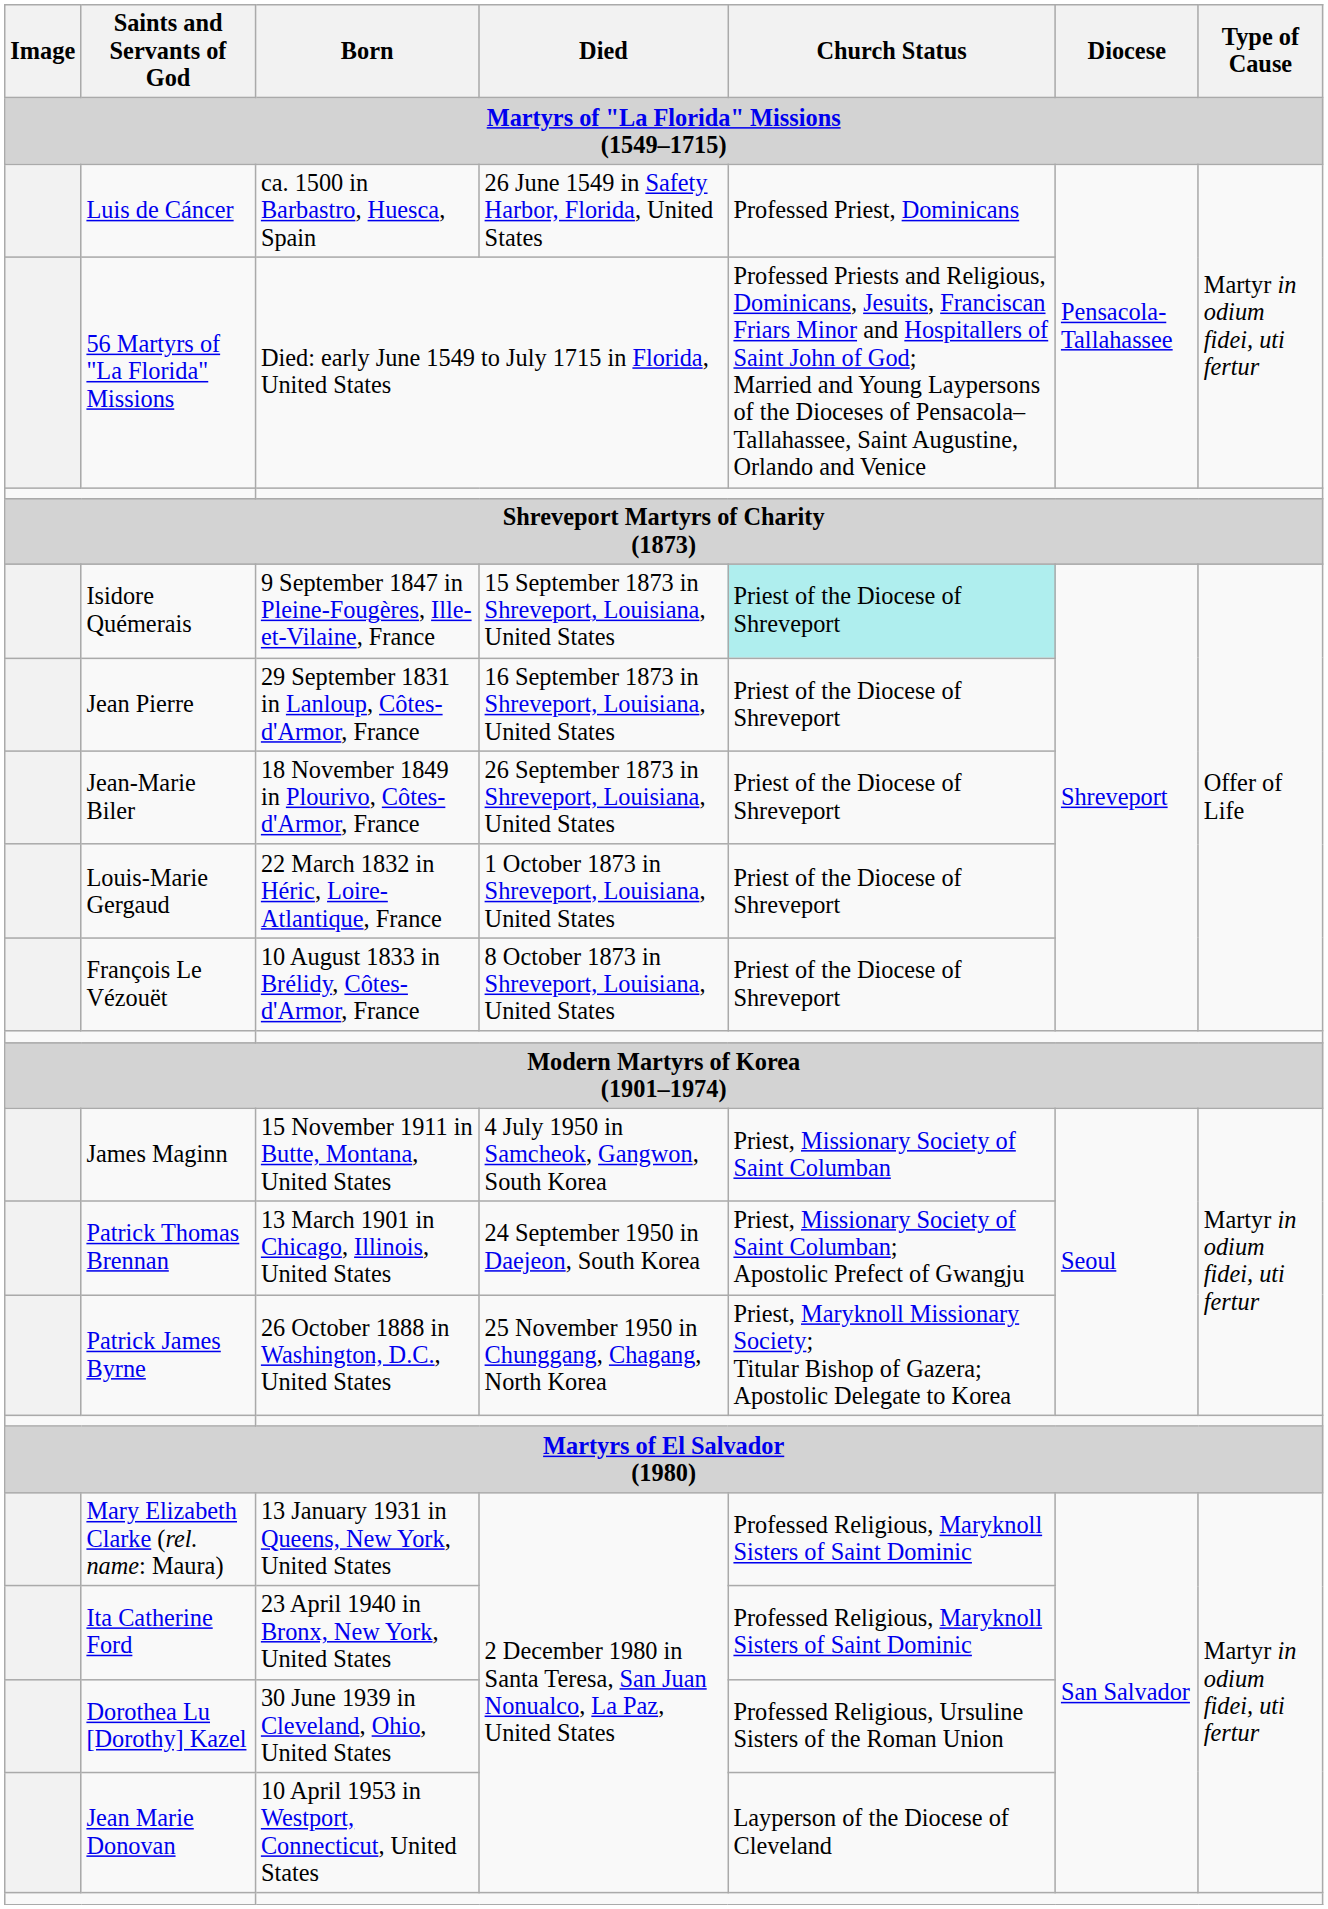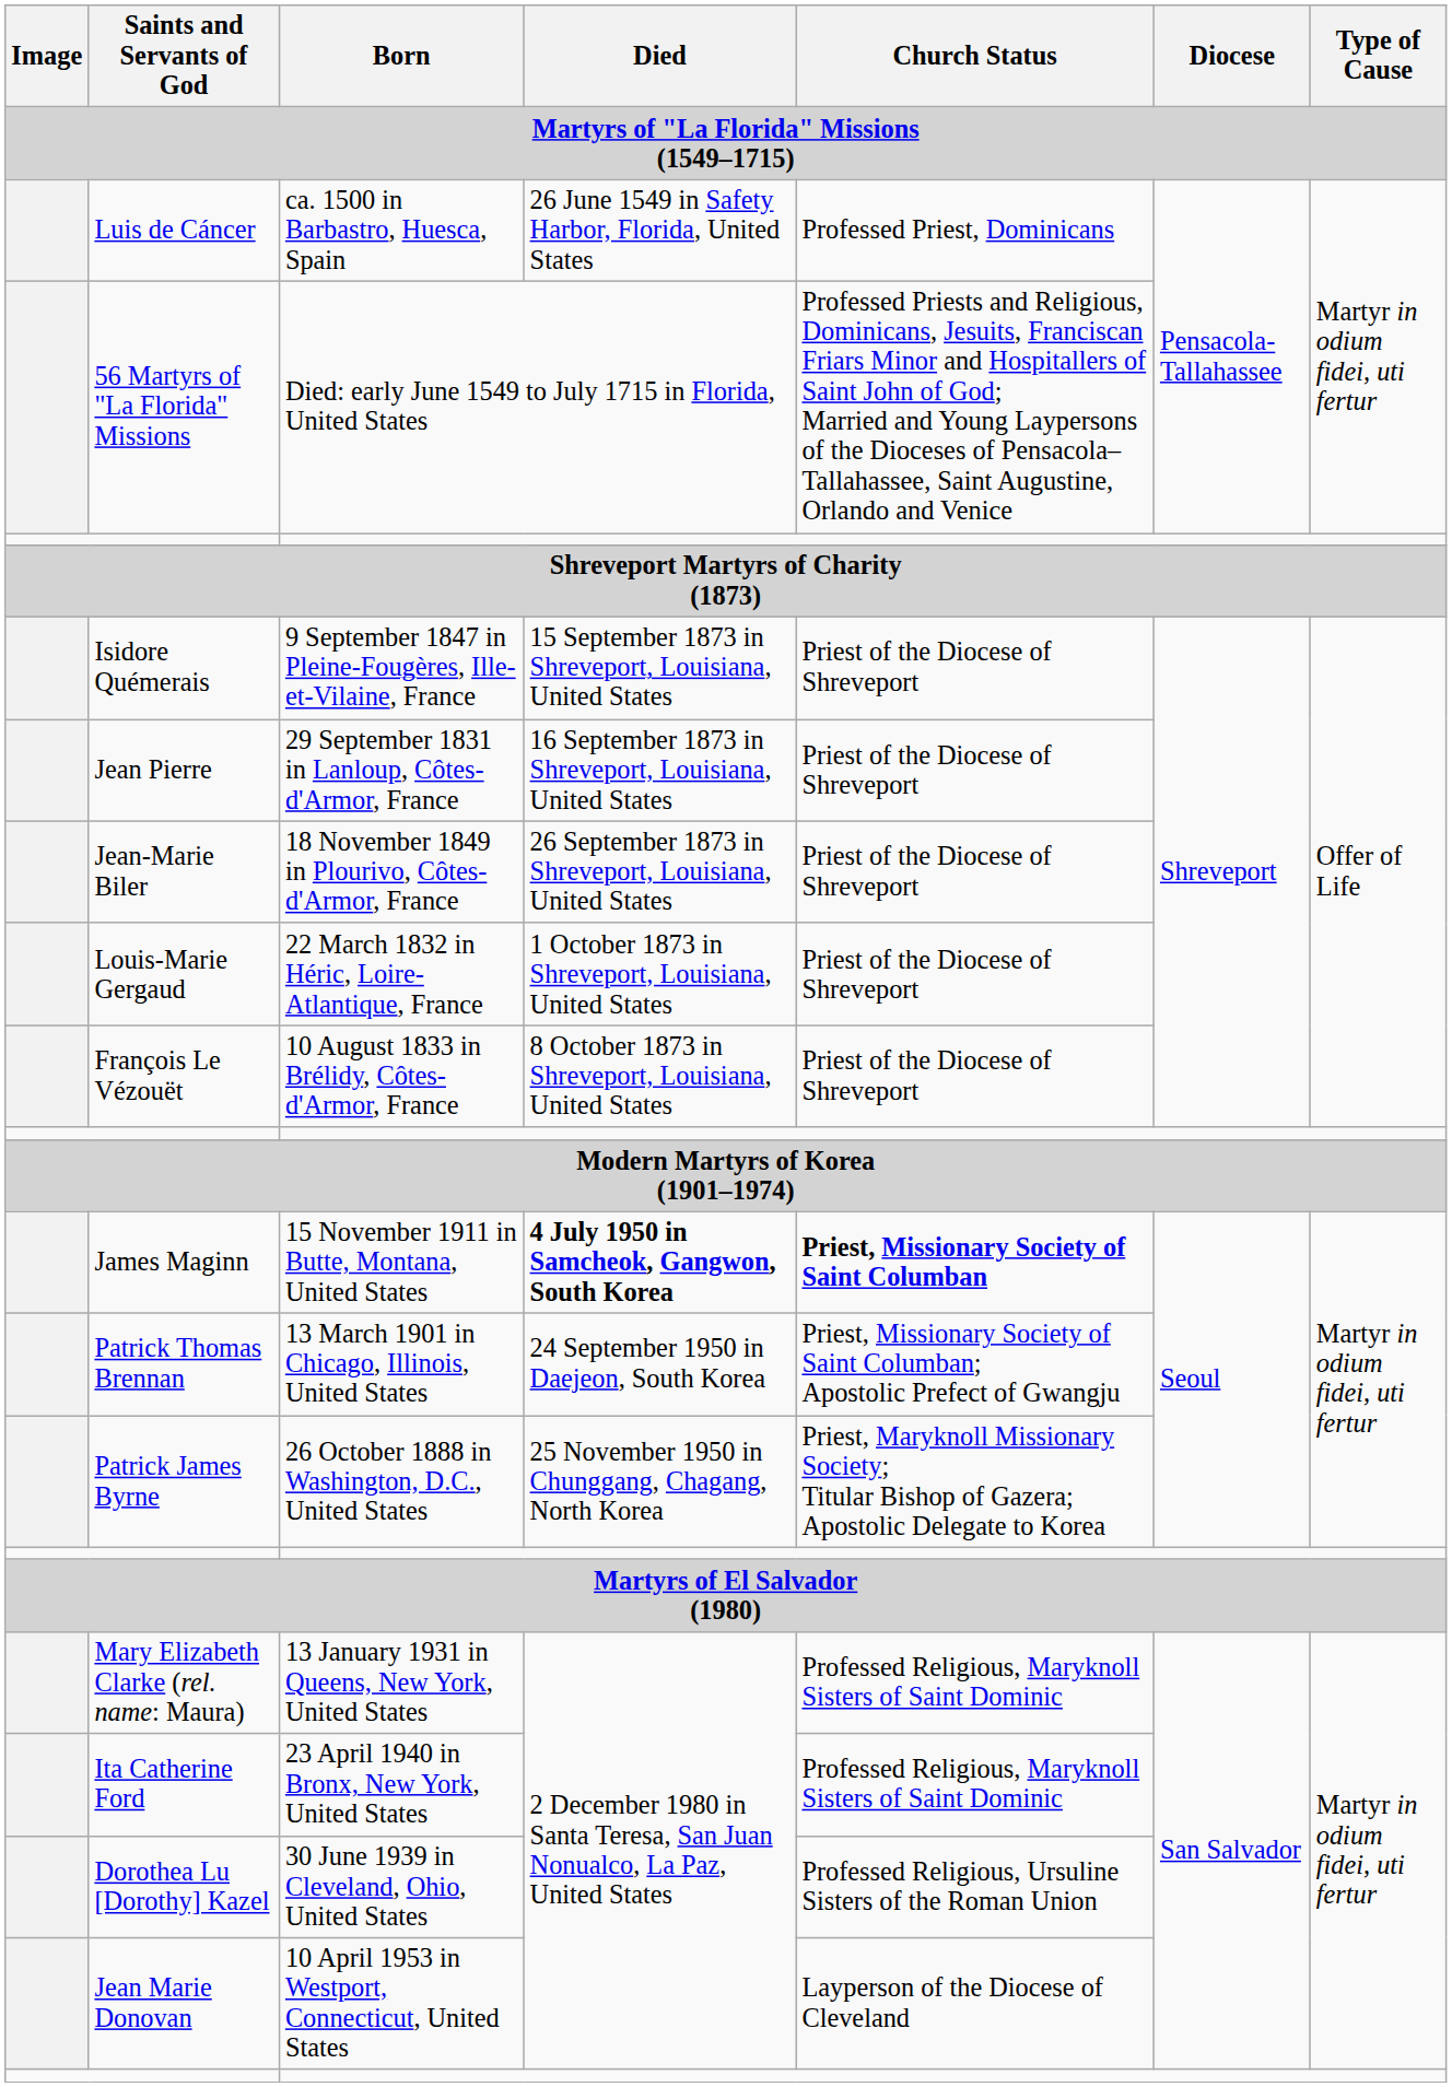Isidore Quémerais | Church Status: paleturquoise background -> no background
James Maginn | Died: normal -> bold
James Maginn | Church Status: normal -> bold
